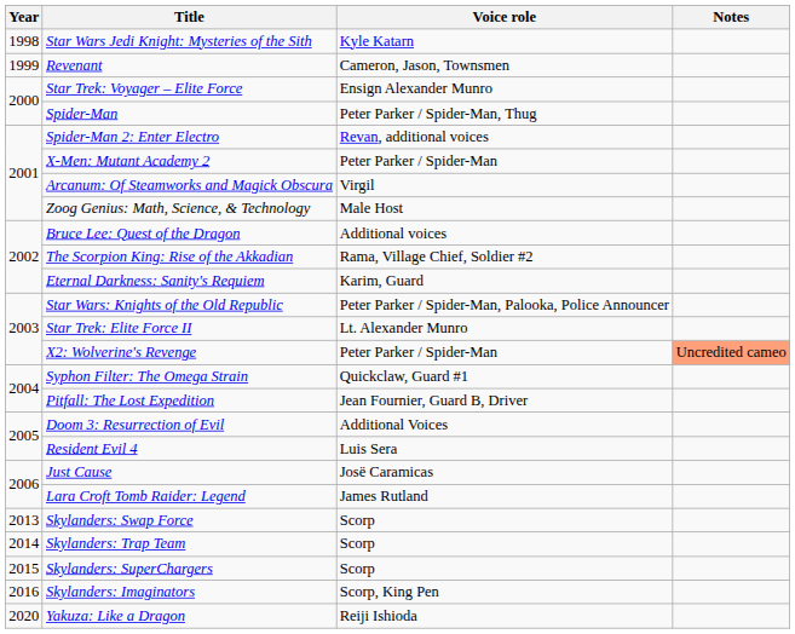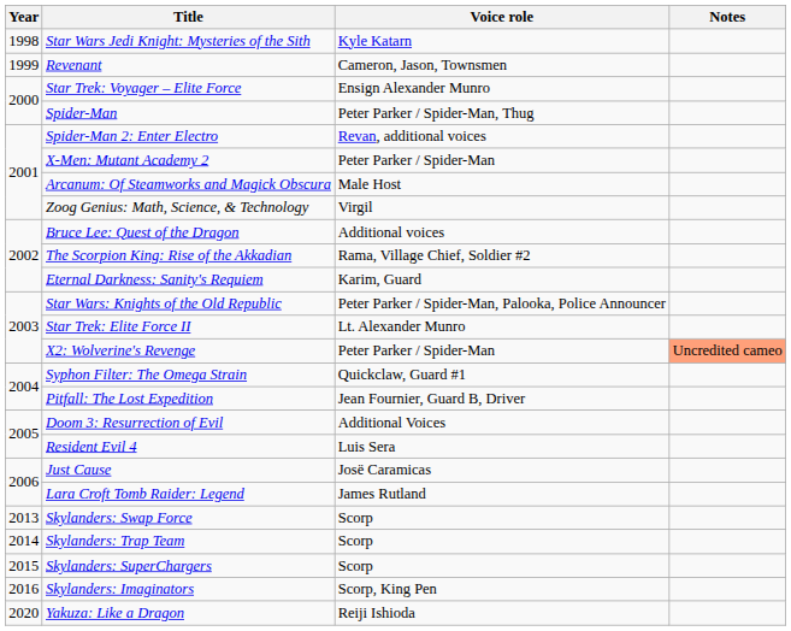Arcanum: Of Steamworks and Magick Obscura | Voice role: Virgil -> Male Host
Zoog Genius: Math, Science, & Technology | Voice role: Male Host -> Virgil
